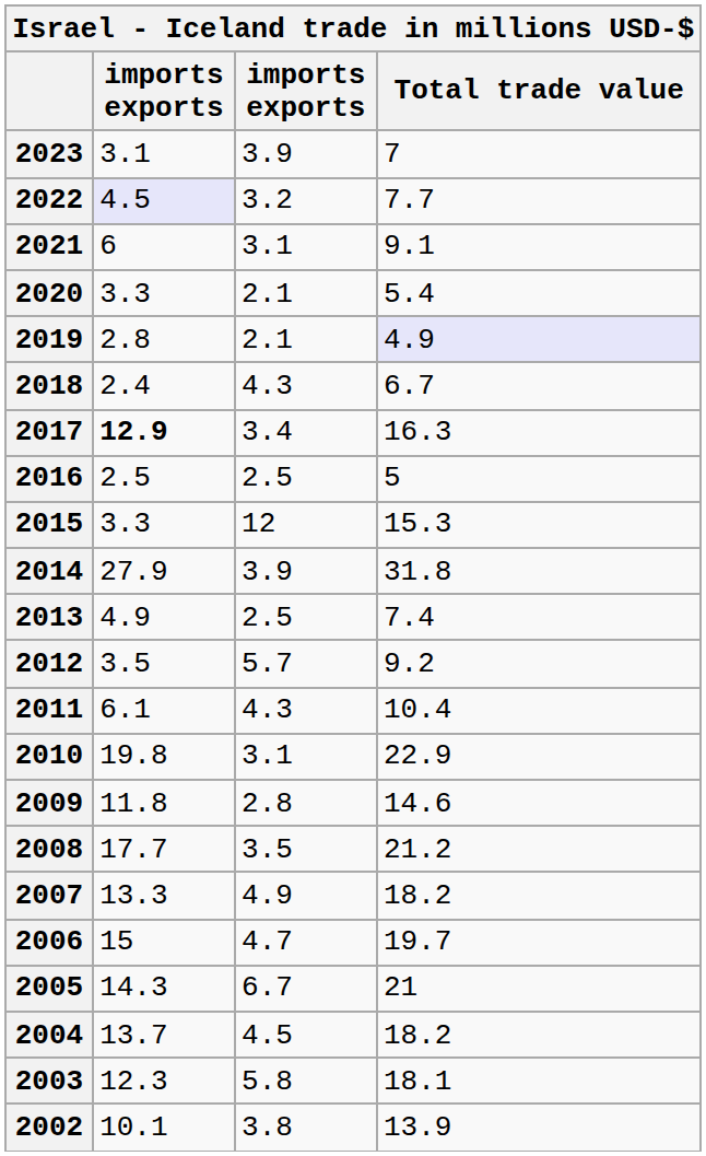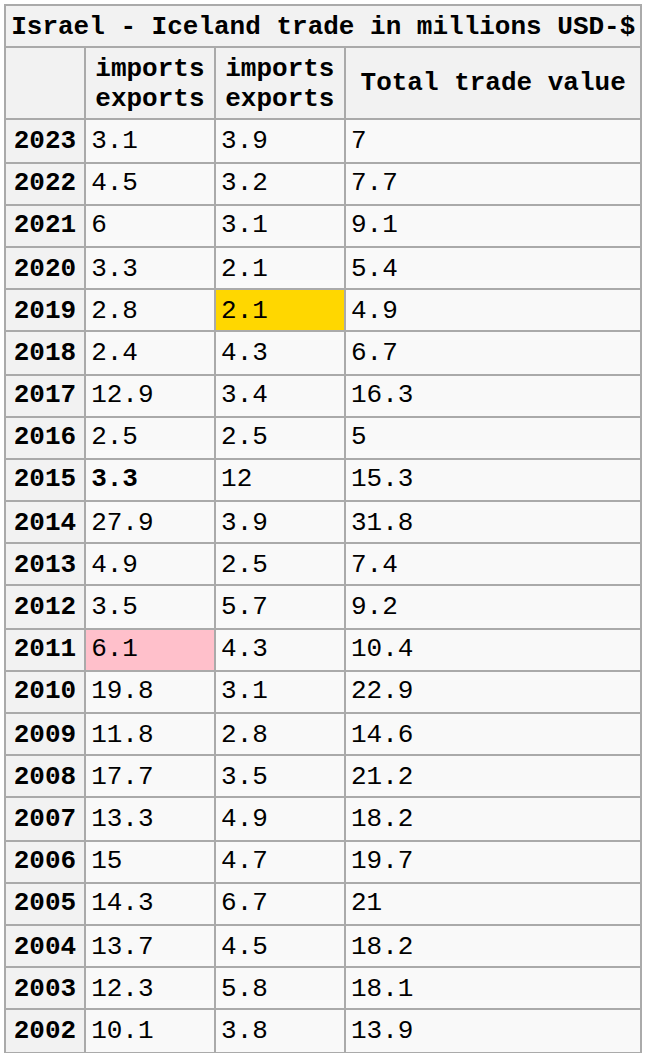2022 | column 2: lavender background -> no background
2019 | column 3: no background -> gold background
2019 | Total trade value: lavender background -> no background
2017 | column 2: bold -> normal
2015 | column 2: normal -> bold
2011 | column 2: no background -> pink background
